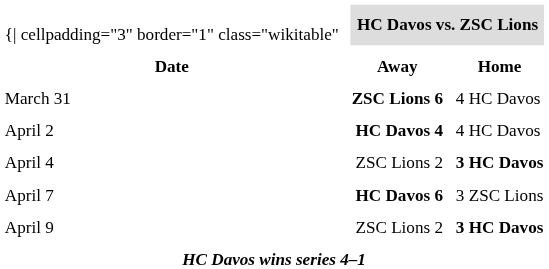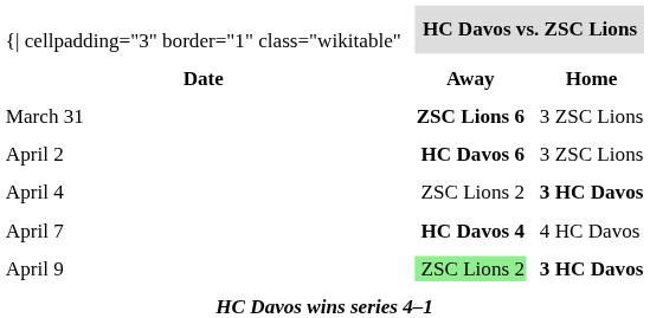March 31 | column 3: 4 HC Davos -> 3 ZSC Lions
April 2 | column 2: HC Davos 4 -> HC Davos 6
April 2 | column 3: 4 HC Davos -> 3 ZSC Lions
April 7 | column 2: HC Davos 6 -> HC Davos 4
April 7 | column 3: 3 ZSC Lions -> 4 HC Davos
April 9 | column 2: no background -> lightgreen background
